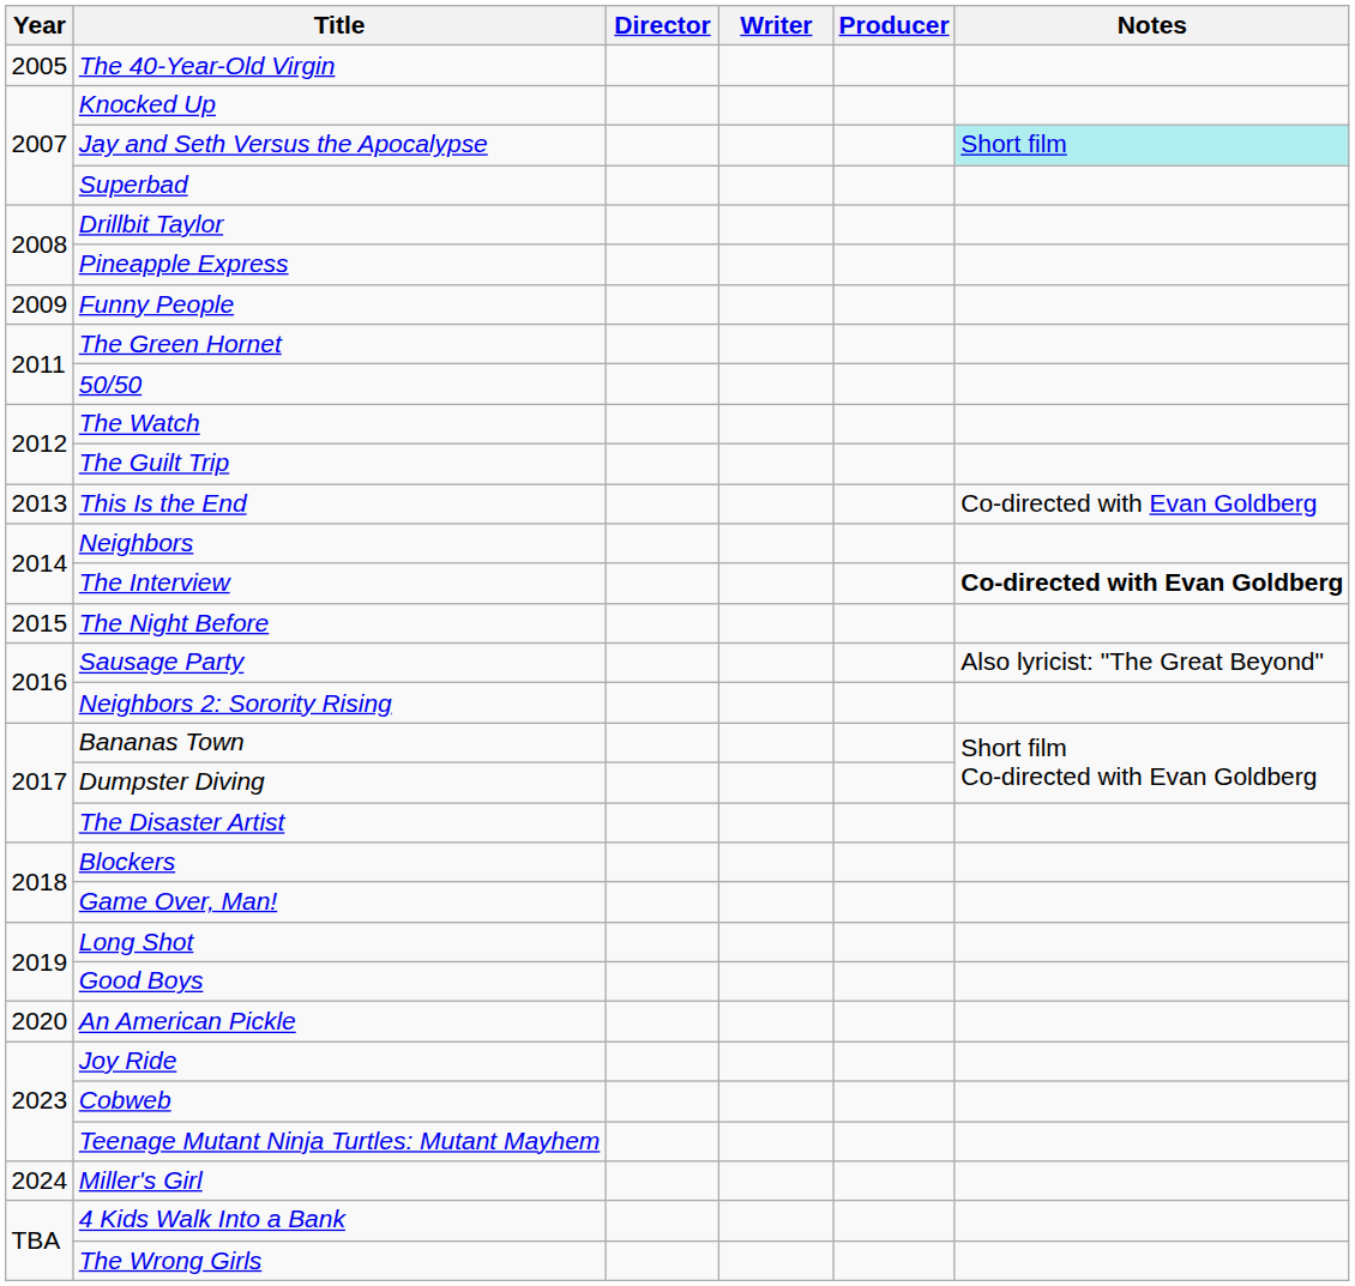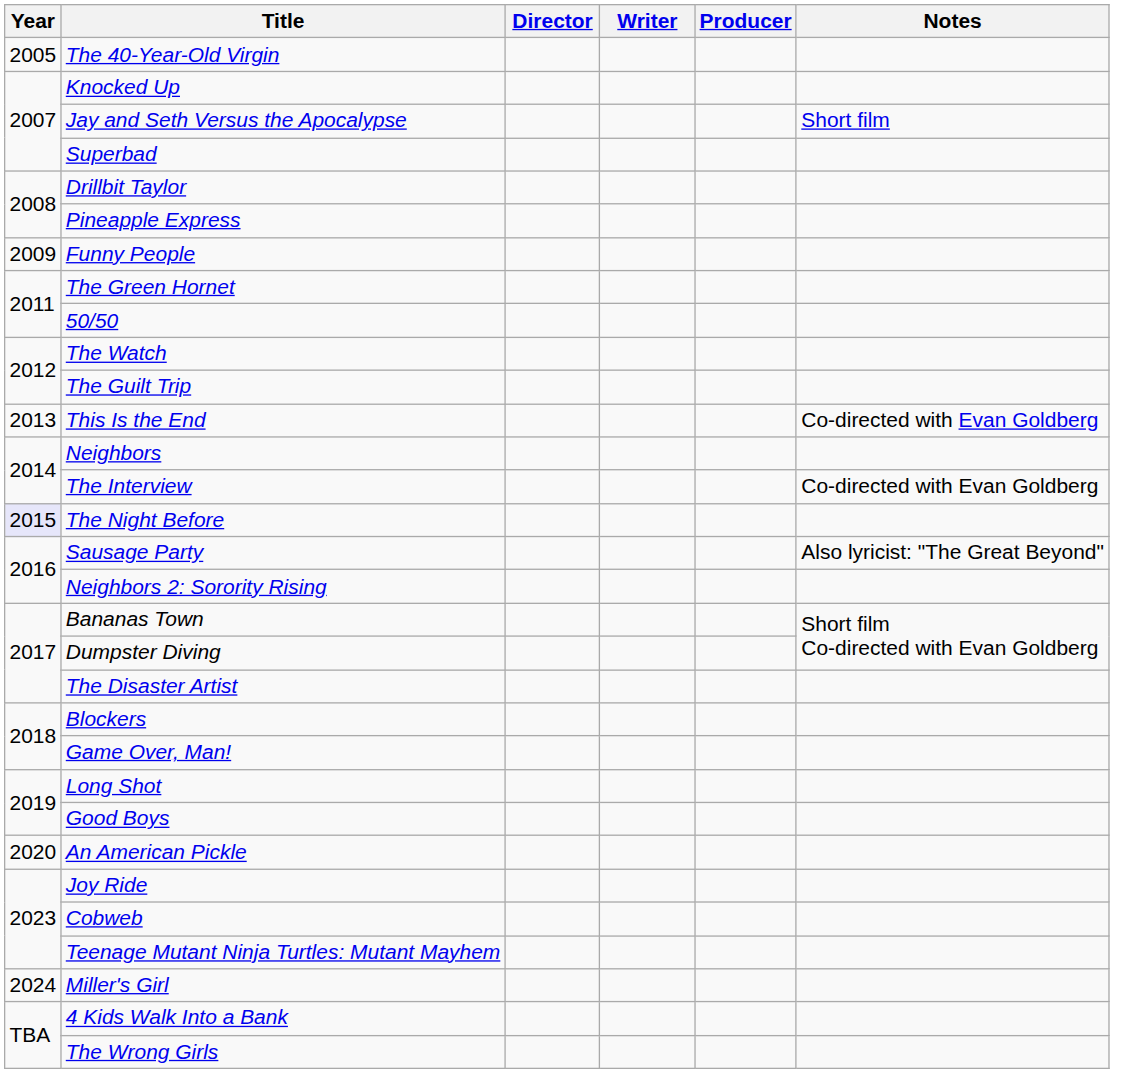Jay and Seth Versus the Apocalypse | Notes: paleturquoise background -> no background
The Interview | Notes: bold -> normal
The Night Before | Year: no background -> lavender background
